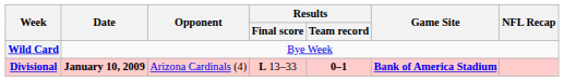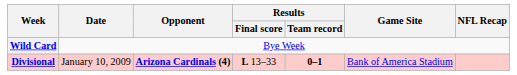Divisional | Date: bold -> normal
Divisional | Opponent: normal -> bold
Divisional | Game Site: bold -> normal
